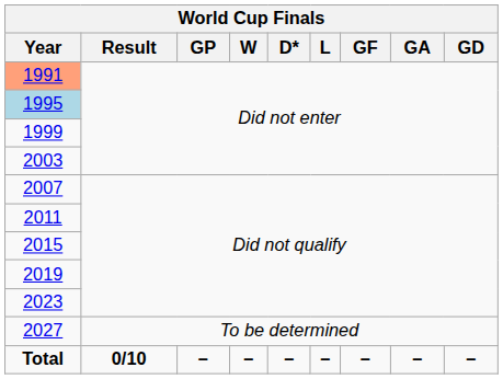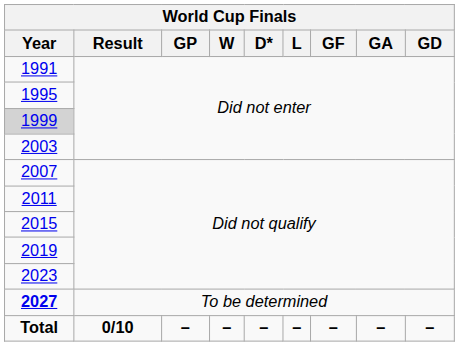1991 | Year: lightsalmon background -> no background
1995 | Year: lightblue background -> no background
1999 | Year: no background -> lightgrey background
2027 | Year: normal -> bold
